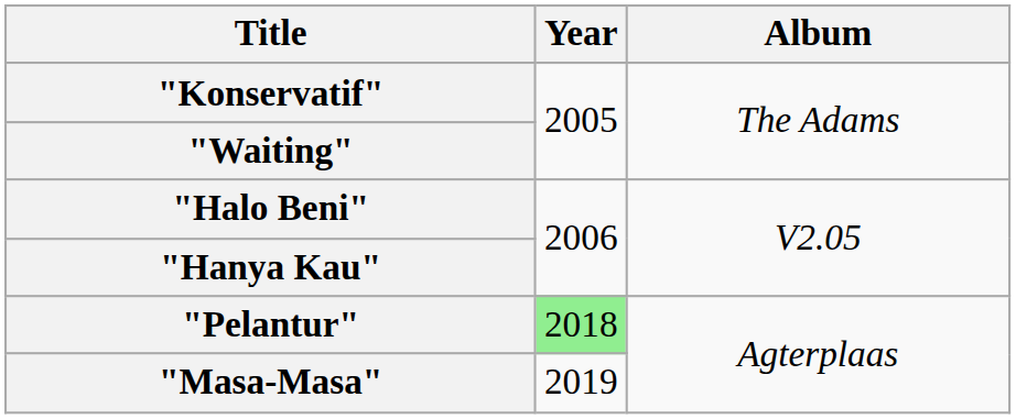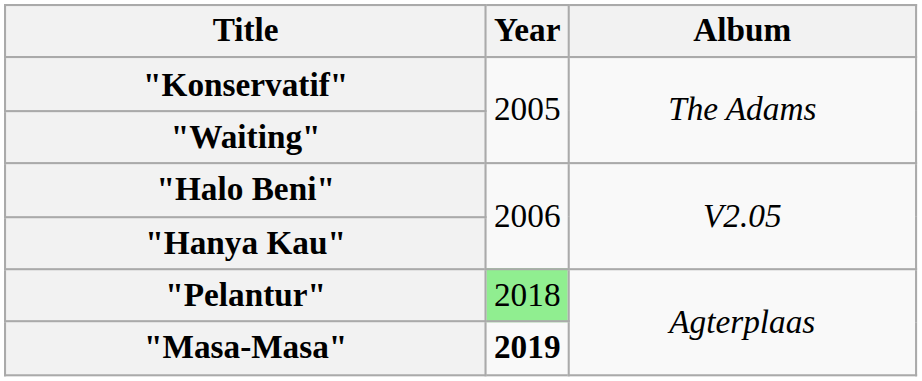"Masa-Masa" | Year: normal -> bold
